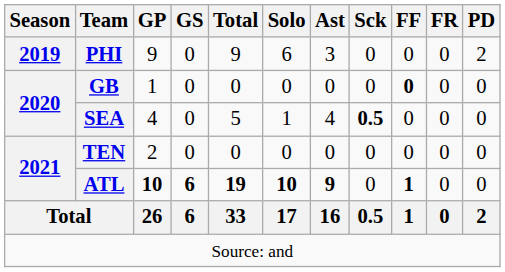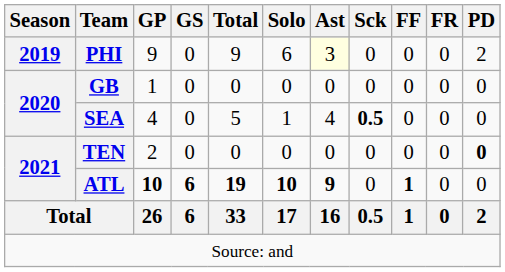PHI | Ast: no background -> lightyellow background
GB | FF: bold -> normal
TEN | PD: normal -> bold
